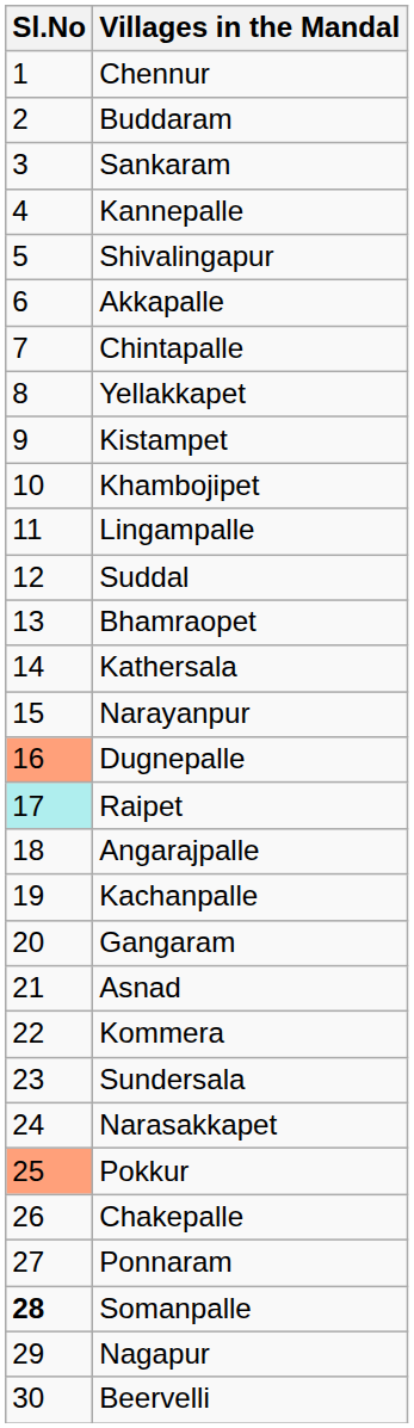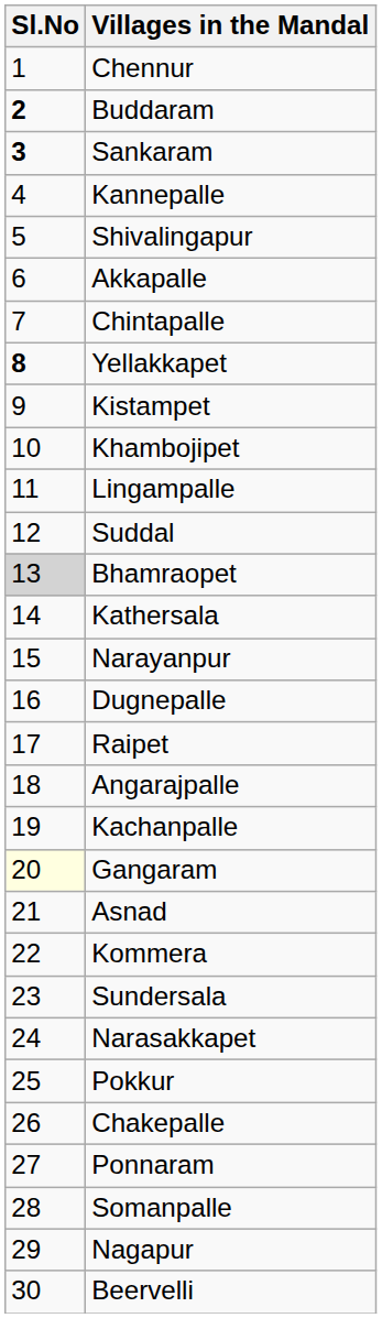Buddaram | Sl.No: normal -> bold
Sankaram | Sl.No: normal -> bold
Yellakkapet | Sl.No: normal -> bold
Bhamraopet | Sl.No: no background -> lightgrey background
Dugnepalle | Sl.No: lightsalmon background -> no background
Raipet | Sl.No: paleturquoise background -> no background
Gangaram | Sl.No: no background -> lightyellow background
Pokkur | Sl.No: lightsalmon background -> no background
Somanpalle | Sl.No: bold -> normal
